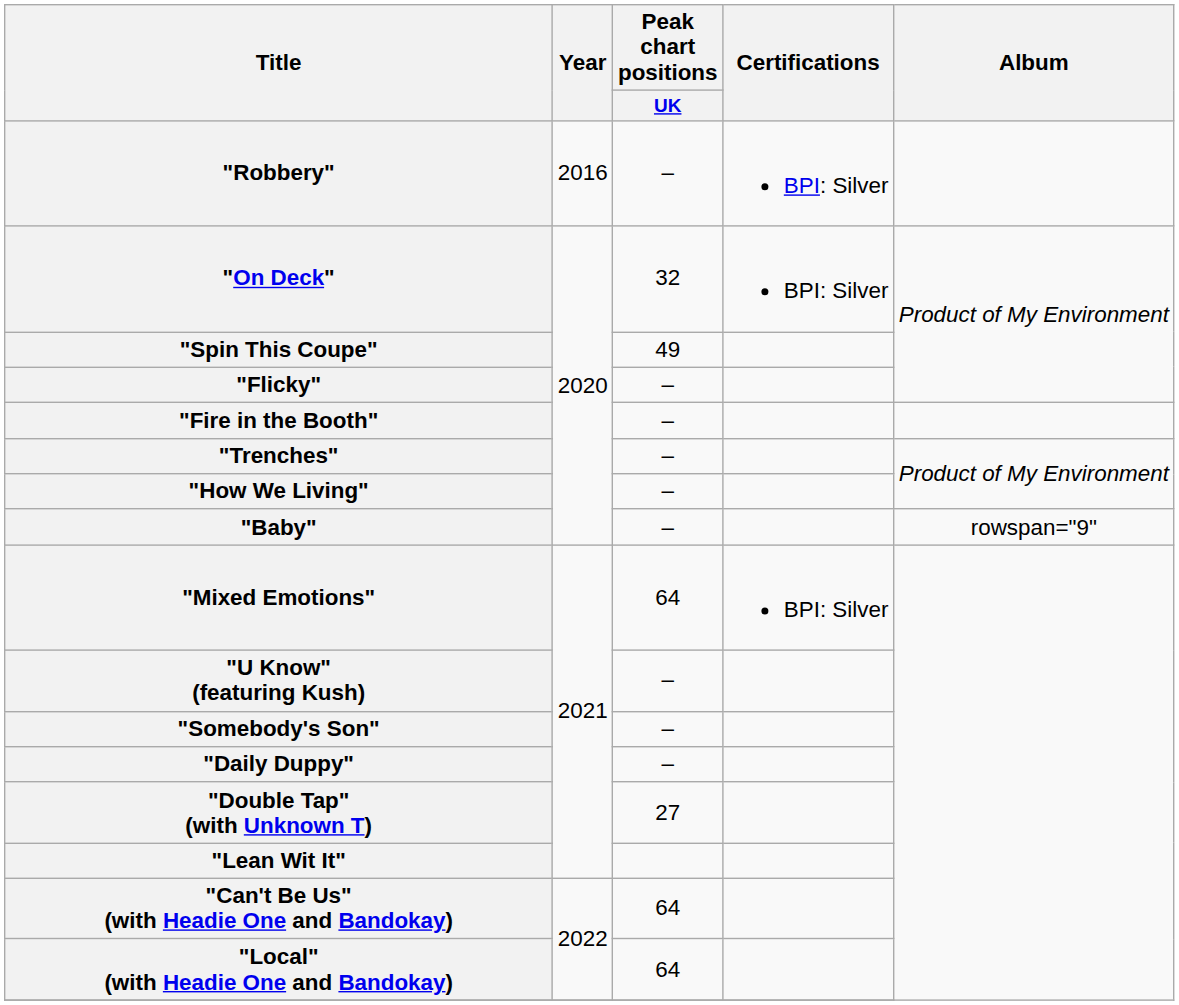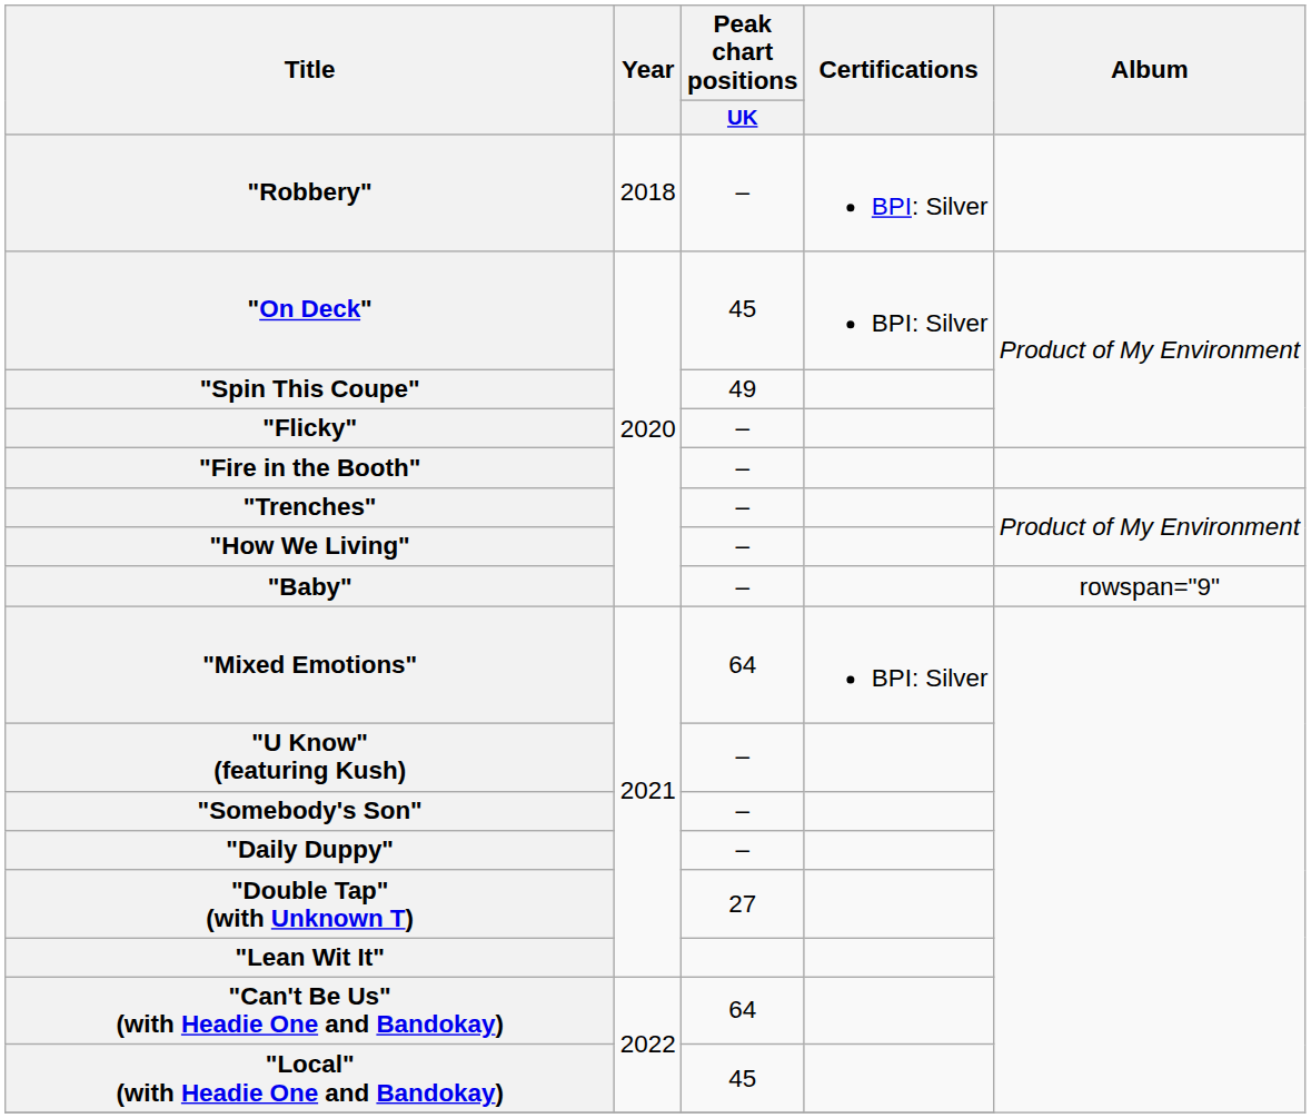"Robbery" | Year: 2016 -> 2018
"On Deck" | Peak chart positions / UK: 32 -> 45
"Local" (with Headie One and Bandokay) | Peak chart positions / UK: 64 -> 45
